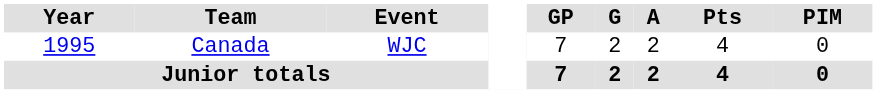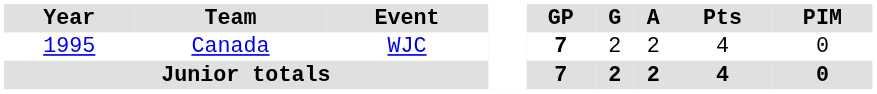Canada | GP: normal -> bold
